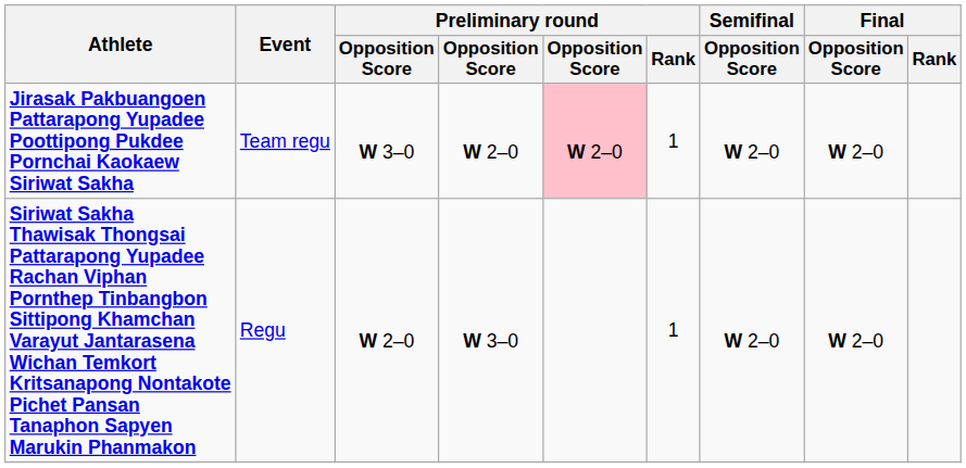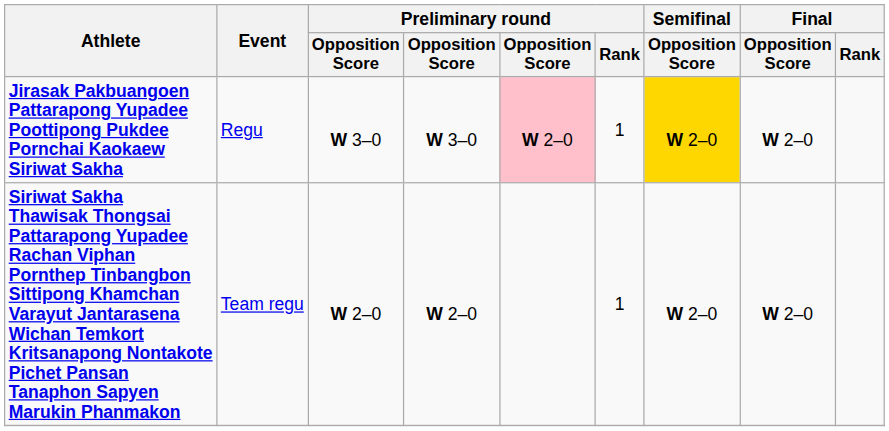row 3 | Event: Team regu -> Regu
row 3 | column 4: W 2–0 -> W 3–0
row 3 | Semifinal / Opposition Score: no background -> gold background
row 4 | Event: Regu -> Team regu
row 4 | column 4: W 3–0 -> W 2–0
